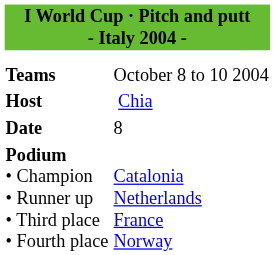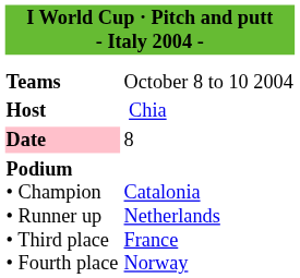row 4 | column 1: no background -> pink background
